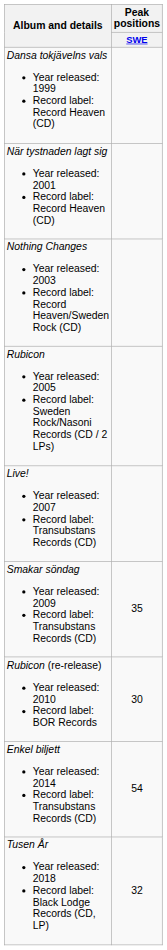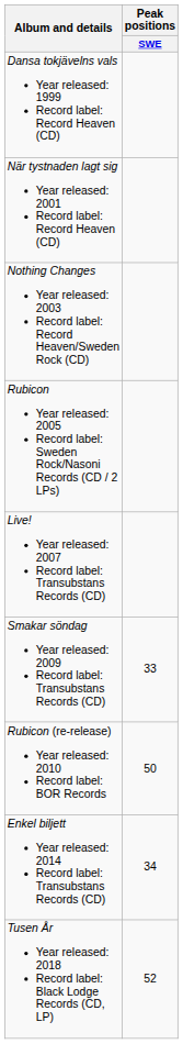row 8 | Peak positions / SWE: 35 -> 33
row 9 | Peak positions / SWE: 30 -> 50
row 10 | Peak positions / SWE: 54 -> 34
row 11 | Peak positions / SWE: 32 -> 52
